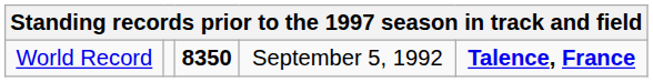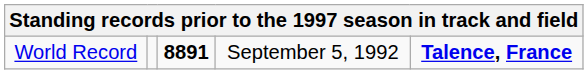World Record | column 3: 8350 -> 8891
